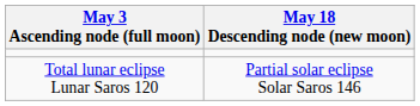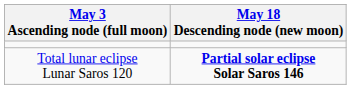row 3 | May 18 Descending node (new moon): normal -> bold
